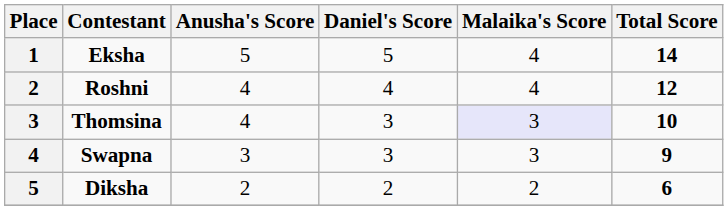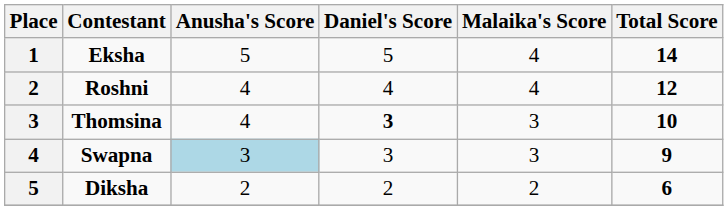Thomsina | Daniel's Score: normal -> bold
Thomsina | Malaika's Score: lavender background -> no background
Swapna | Anusha's Score: no background -> lightblue background
